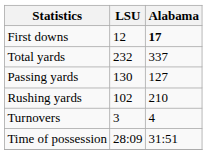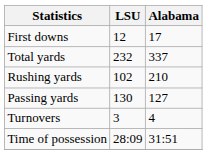First downs | Alabama: bold -> normal
rows swapped: Rushing yards <-> Passing yards
